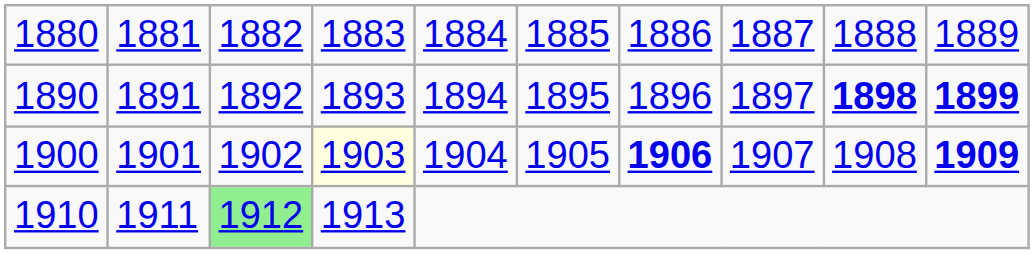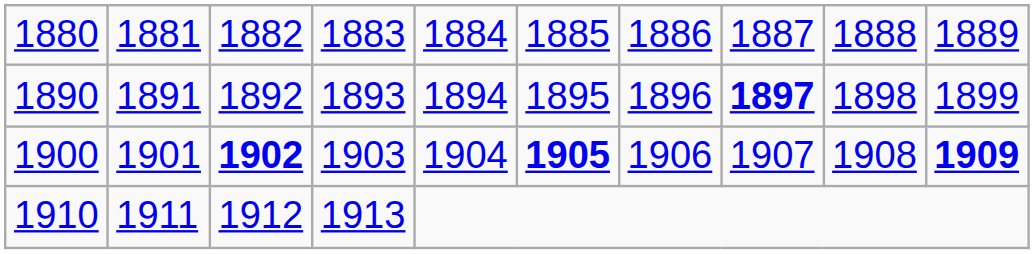1890 | column 8: normal -> bold
1890 | column 9: bold -> normal
1890 | column 10: bold -> normal
1900 | column 3: normal -> bold
1900 | column 4: lightyellow background -> no background
1900 | column 6: normal -> bold
1900 | column 7: bold -> normal
1910 | column 3: lightgreen background -> no background
